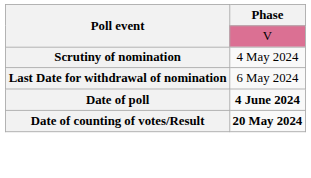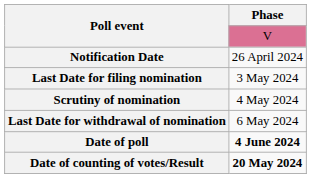+ row: Notification Date | 26 April 2024
+ row: Last Date for filing nomination | 3 May 2024
